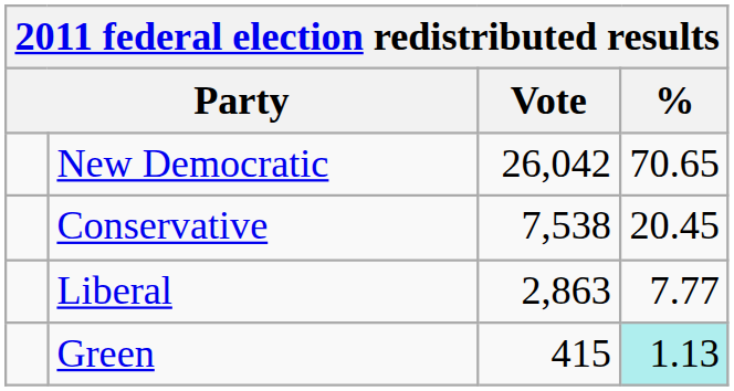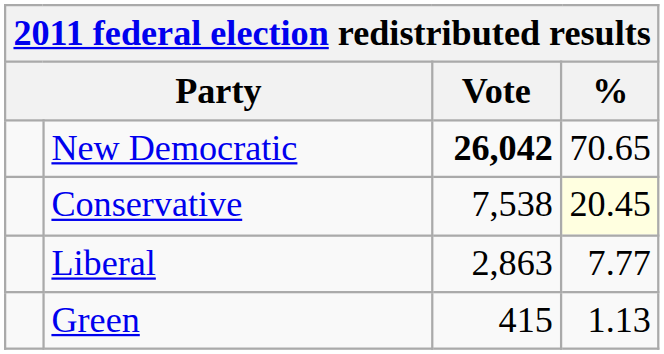New Democratic | Vote: normal -> bold
Conservative | %: no background -> lightyellow background
Green | %: paleturquoise background -> no background
